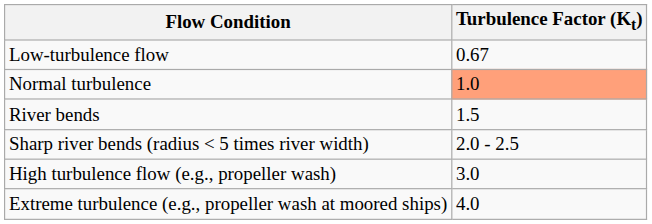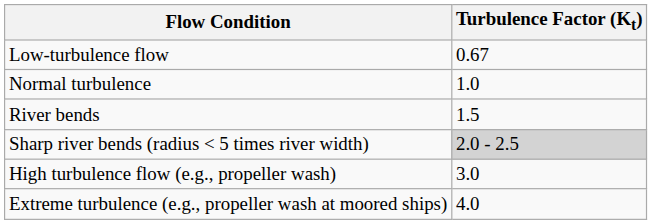Normal turbulence | Turbulence Factor (Kt): lightsalmon background -> no background
Sharp river bends (radius < 5 times river width) | Turbulence Factor (Kt): no background -> lightgrey background
